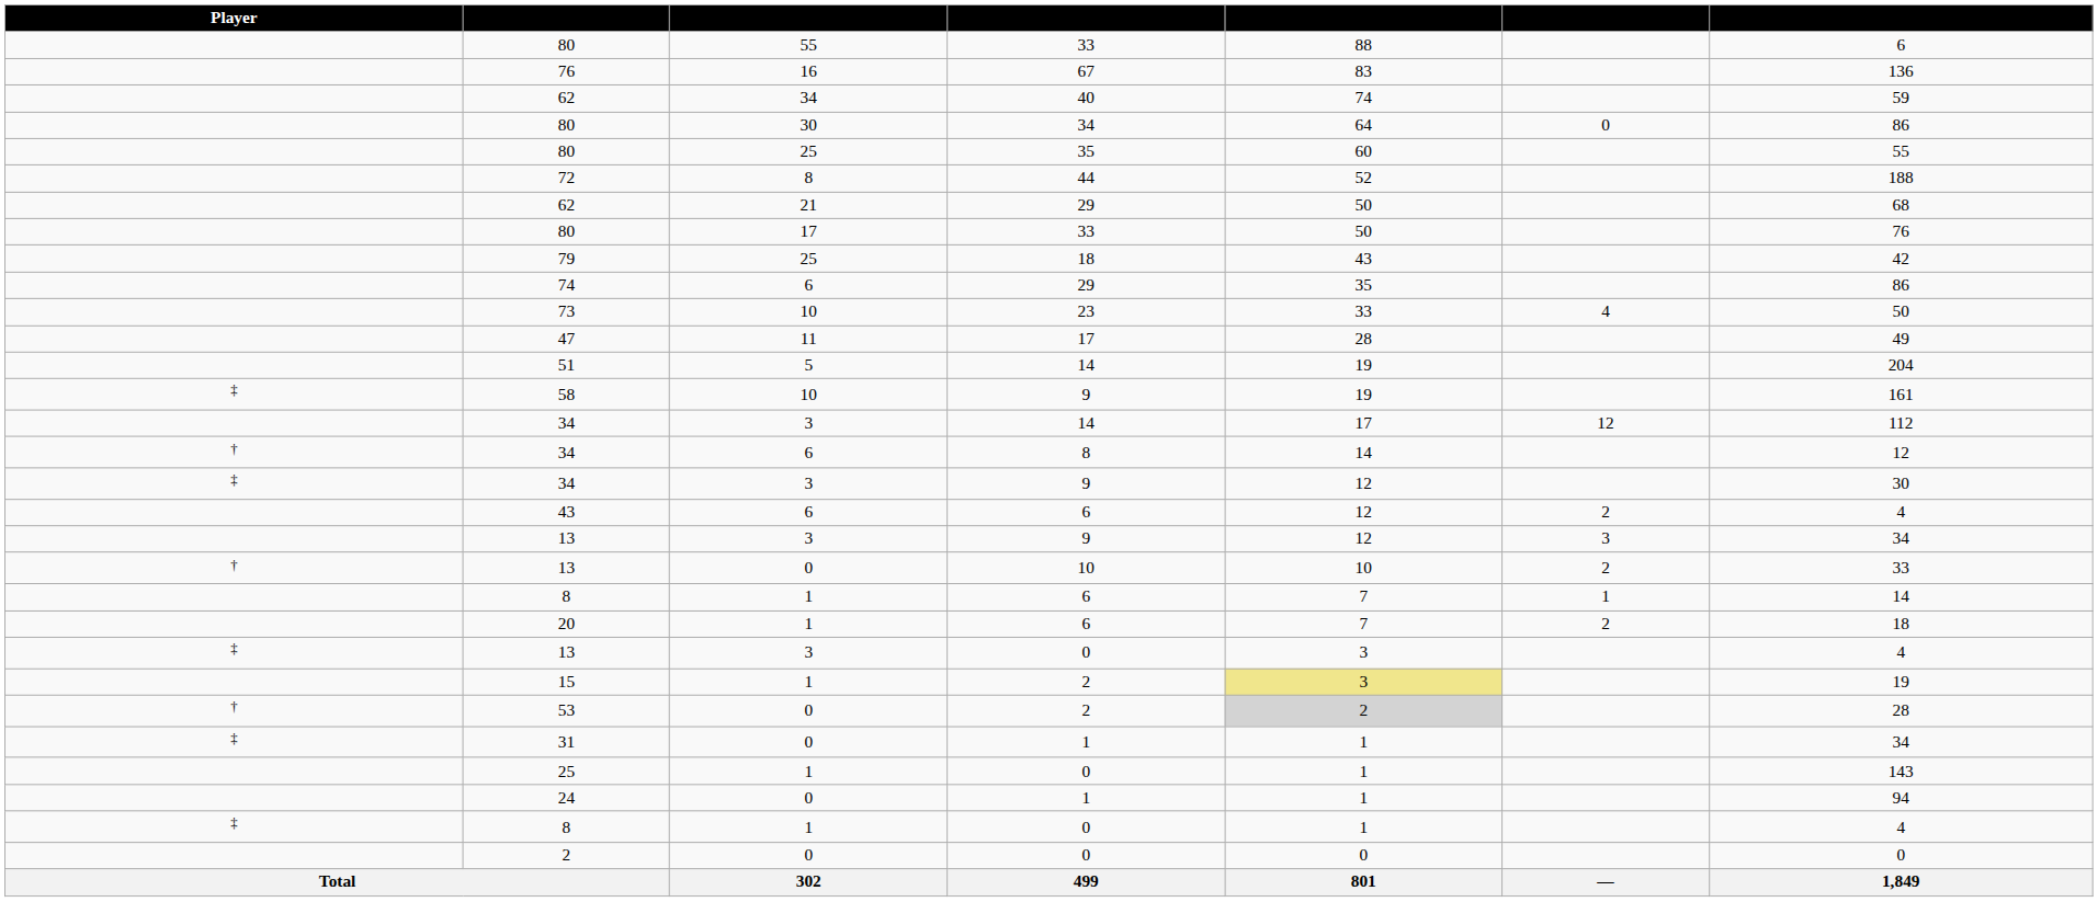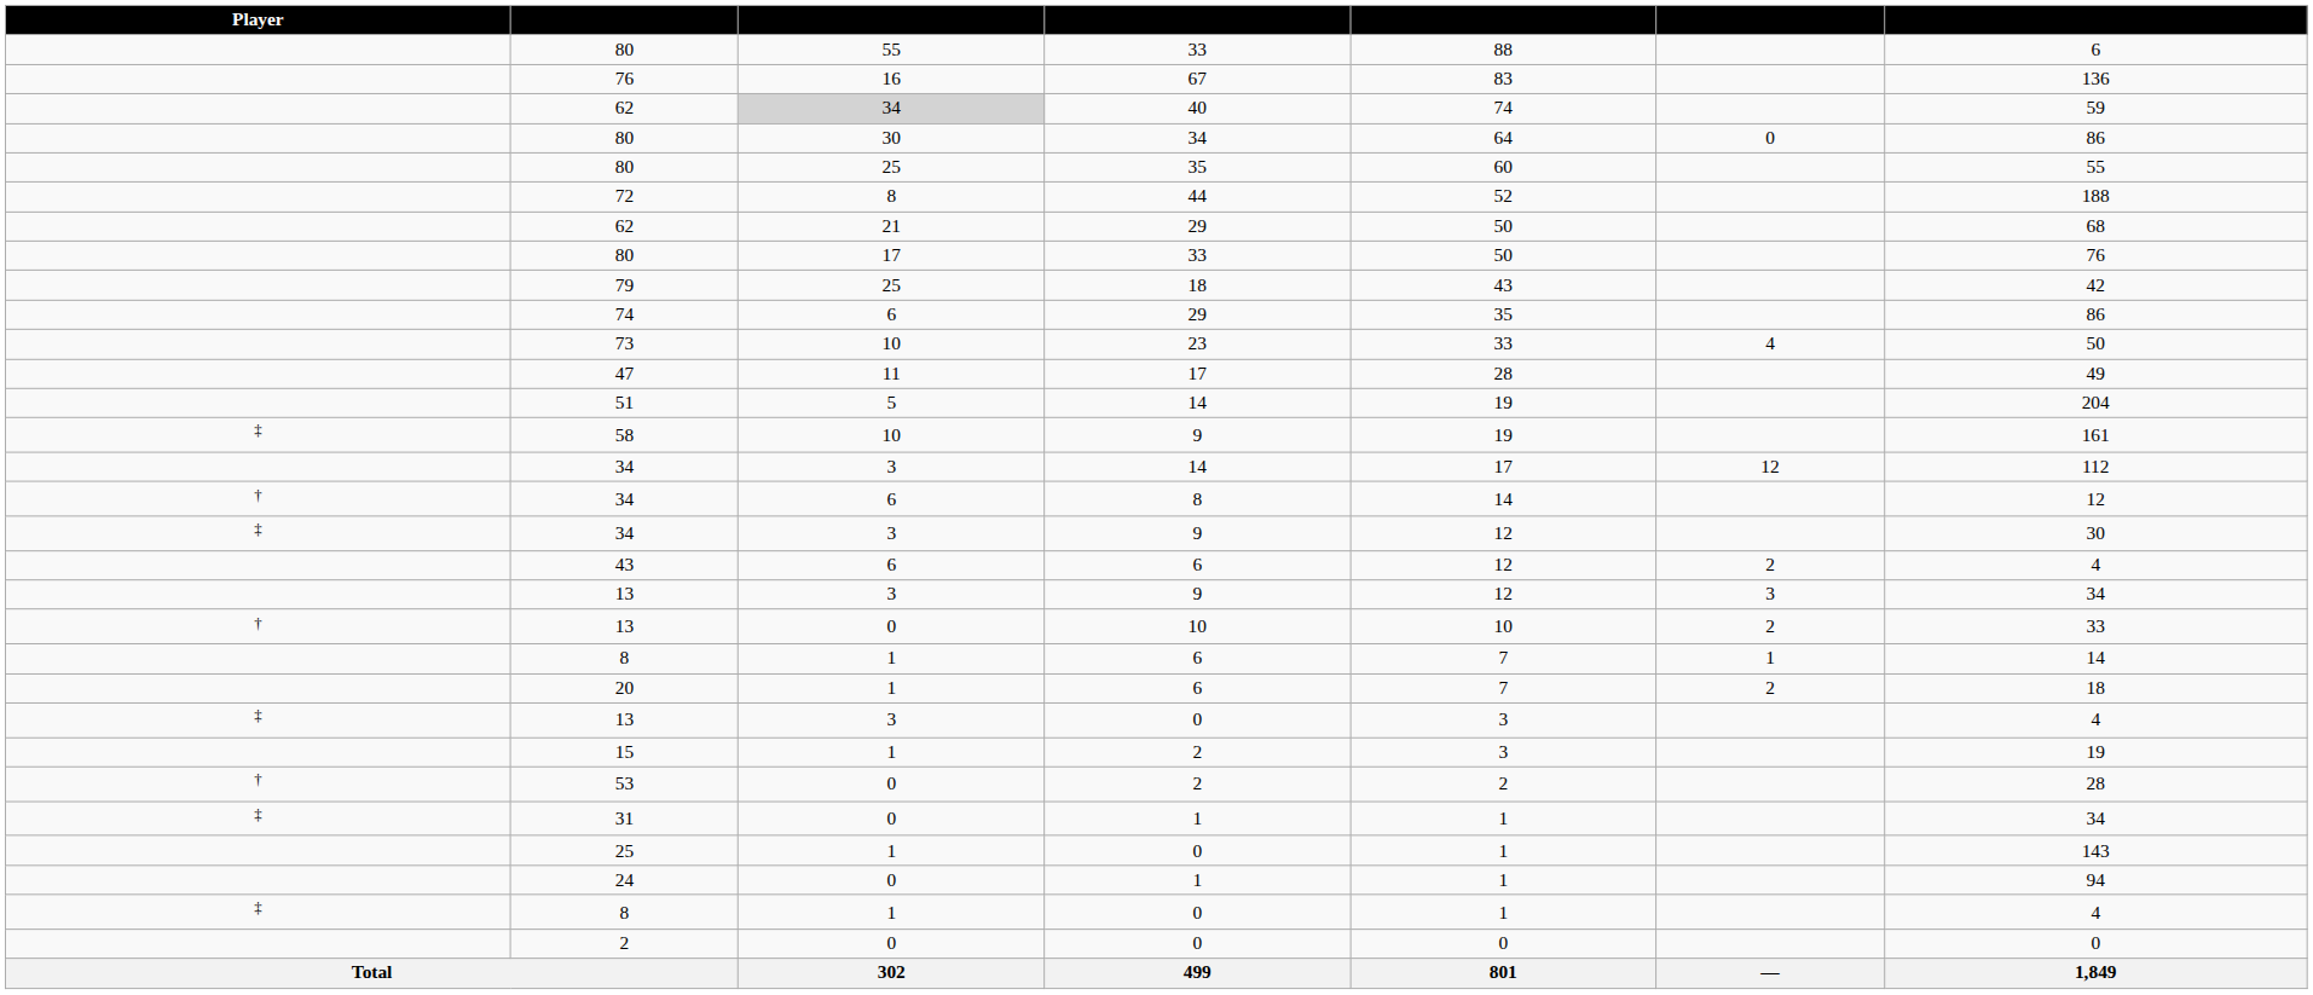62 / 40 | column 3: no background -> lightgrey background
15 | column 5: khaki background -> no background
53 | column 5: lightgrey background -> no background
